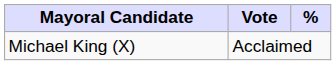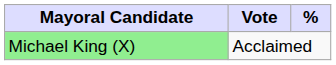Michael King (X) | Mayoral Candidate: no background -> lightgreen background
